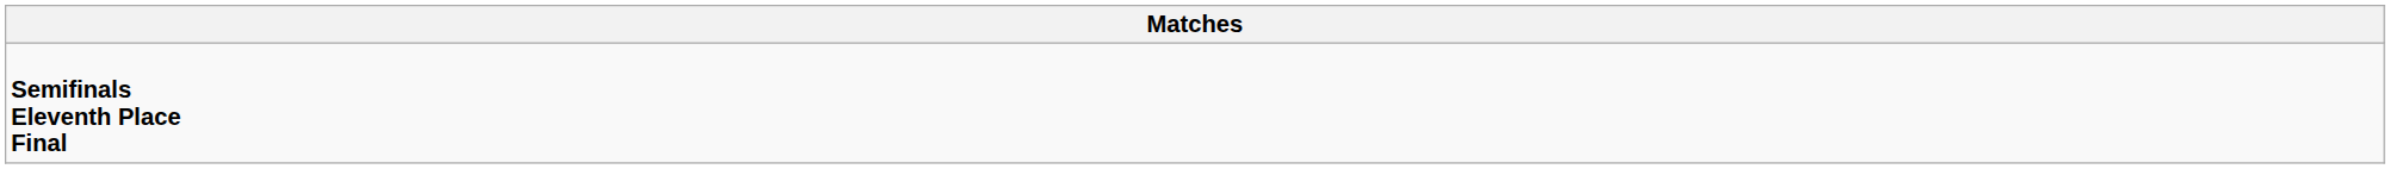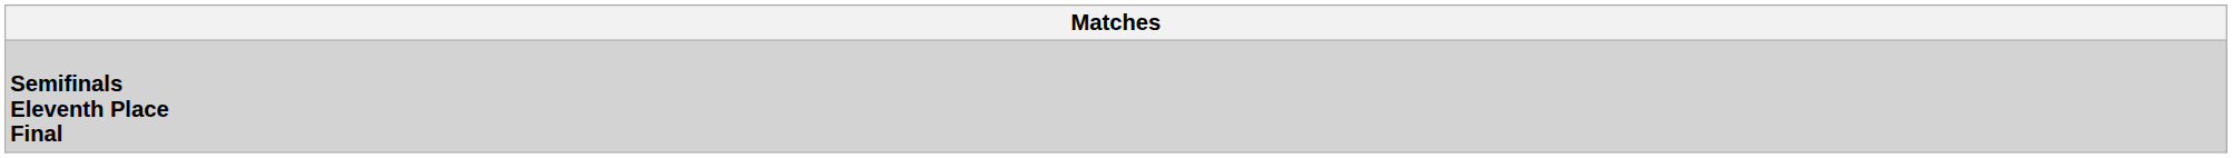row 2 | column 1: no background -> lightgrey background
